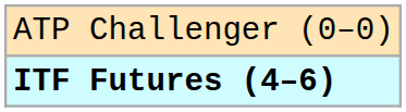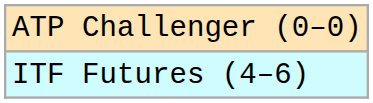row 2 | column 1: bold -> normal
